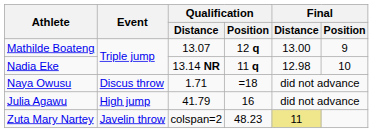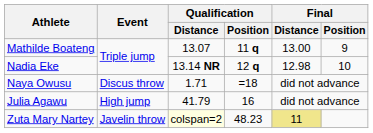Mathilde Boateng | Qualification / Position: 12 q -> 11 q
Nadia Eke | Qualification / Position: 11 q -> 12 q
Zuta Mary Nartey | Qualification / Distance: no background -> lightyellow background
